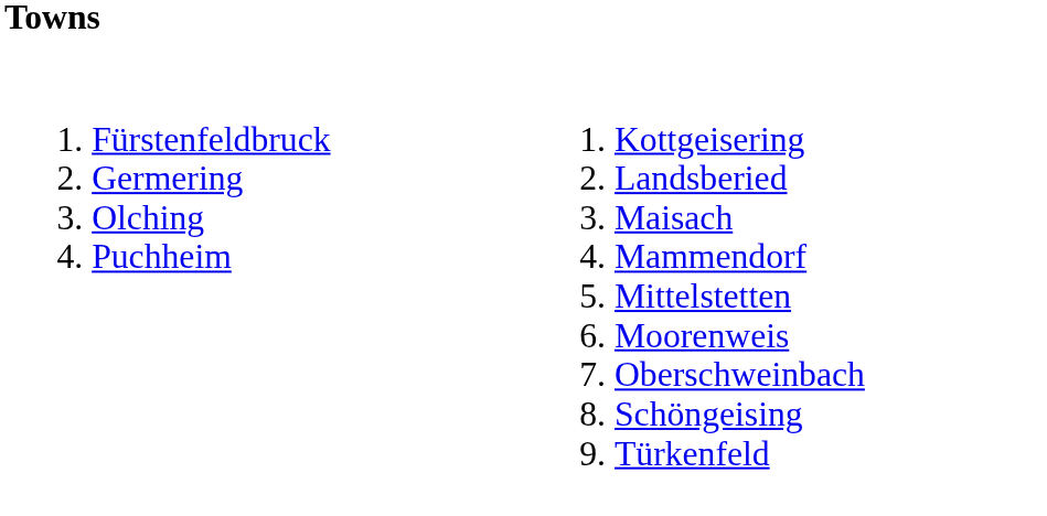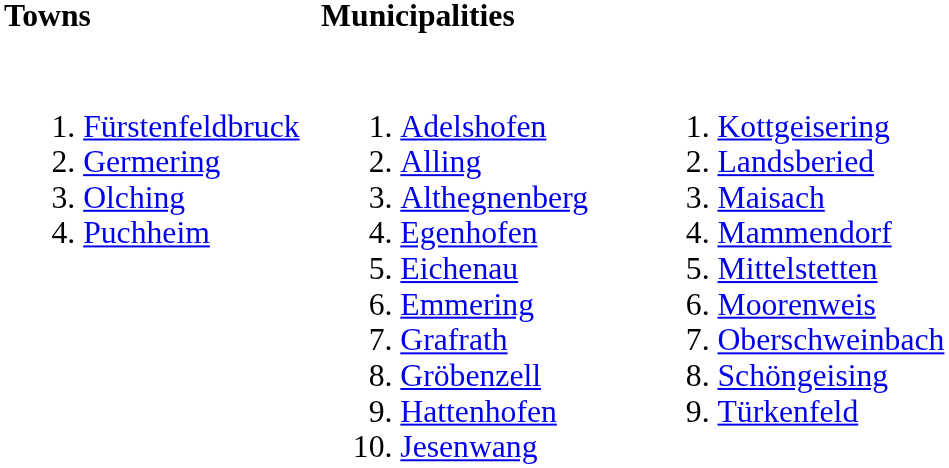+ column: Municipalities | Adelshofen Alling Althegnenberg Egenhofen Eichenau Emmering Grafrath Gröbenzell Hattenhofen Jesenwang
